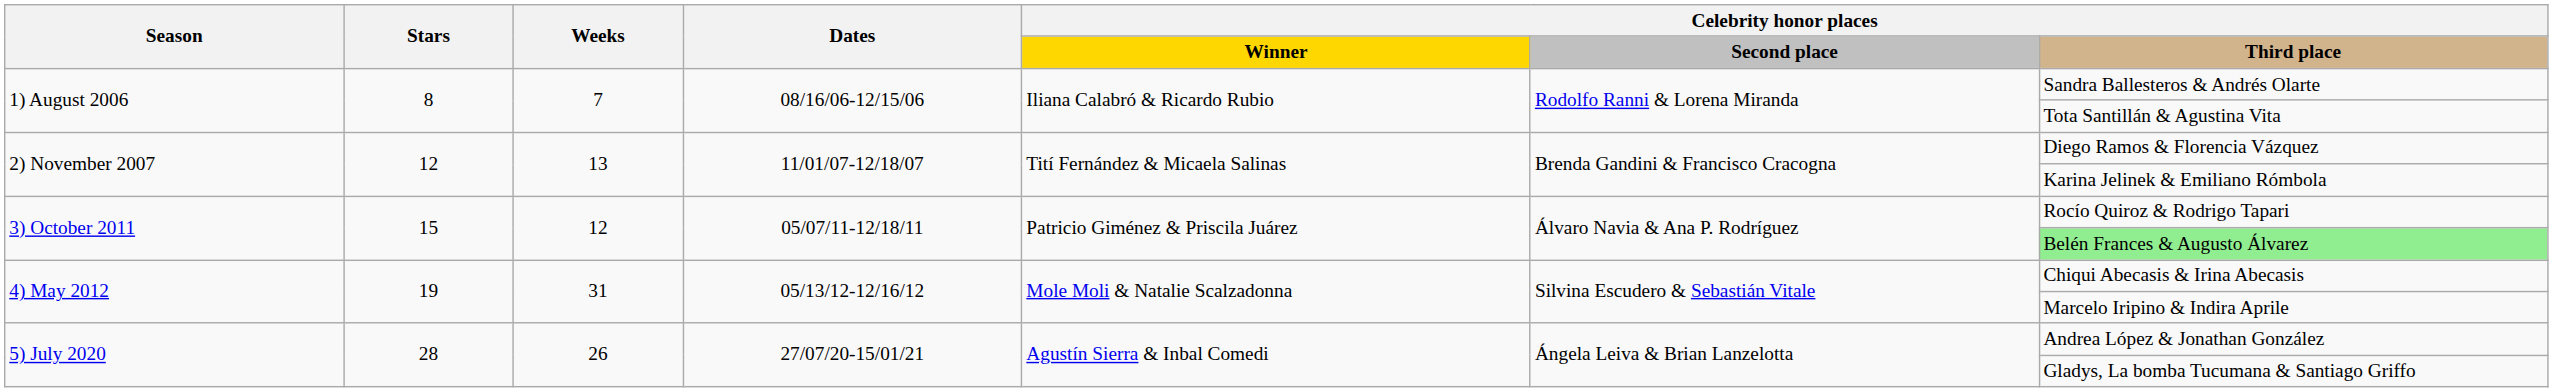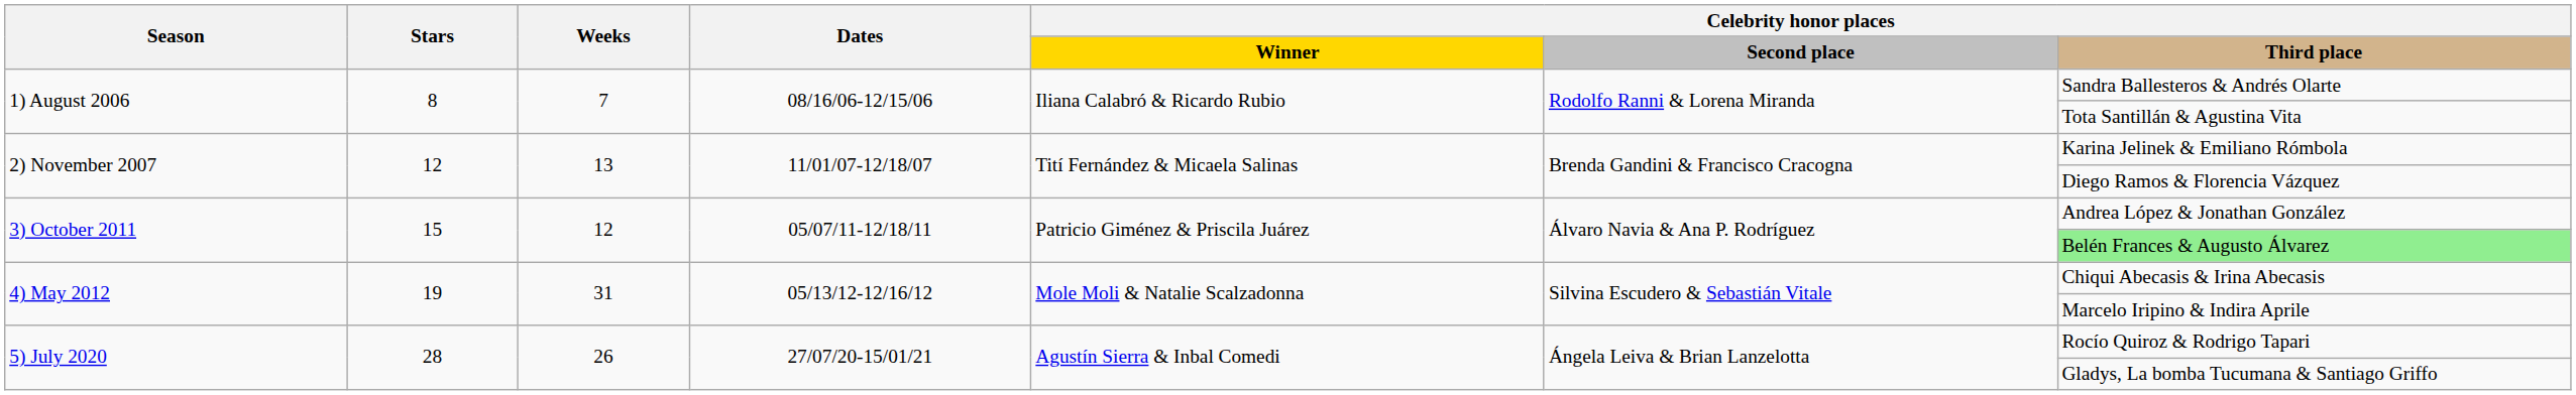row 5 | Celebrity honor places / Third place: Diego Ramos & Florencia Vázquez -> Karina Jelinek & Emiliano Rómbola
row 6 | Celebrity honor places / Third place: Karina Jelinek & Emiliano Rómbola -> Diego Ramos & Florencia Vázquez
row 7 | Celebrity honor places / Third place: Rocío Quiroz & Rodrigo Tapari -> Andrea López & Jonathan González
row 11 | Celebrity honor places / Third place: Andrea López & Jonathan González -> Rocío Quiroz & Rodrigo Tapari
